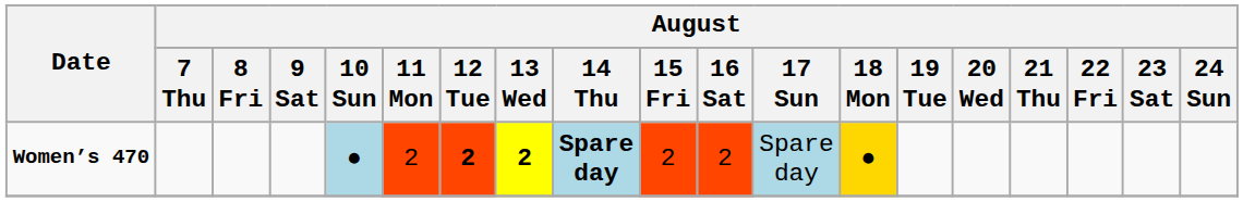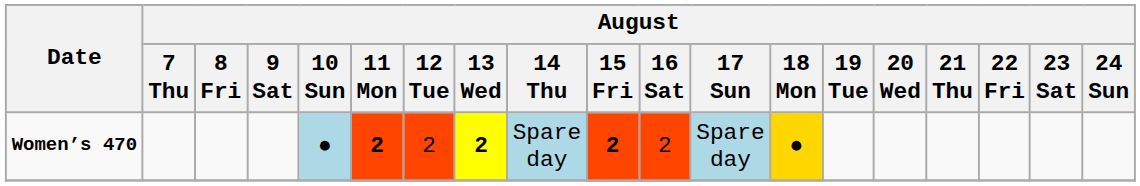Women’s 470 | August / 11 Mon: normal -> bold
Women’s 470 | August / 12 Tue: bold -> normal
Women’s 470 | August / 14 Thu: bold -> normal
Women’s 470 | August / 15 Fri: normal -> bold
